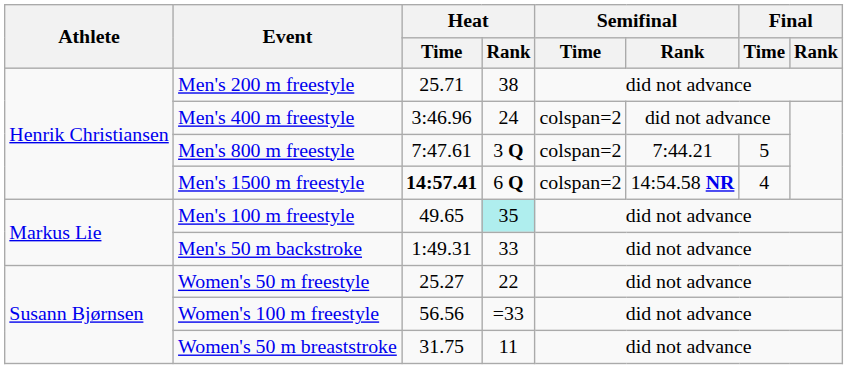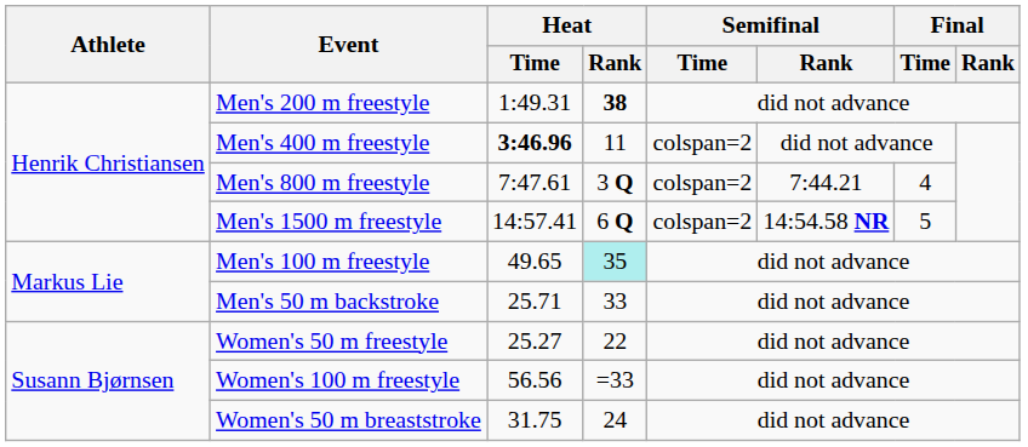Men's 200 m freestyle | Heat / Time: 25.71 -> 1:49.31
Men's 200 m freestyle | Heat / Rank: normal -> bold
Men's 400 m freestyle | Heat / Time: normal -> bold
Men's 400 m freestyle | Heat / Rank: 24 -> 11
Men's 800 m freestyle | Final / Time: 5 -> 4
Men's 1500 m freestyle | Heat / Time: bold -> normal
Men's 1500 m freestyle | Final / Time: 4 -> 5
Men's 50 m backstroke | Heat / Time: 1:49.31 -> 25.71
Women's 50 m breaststroke | Heat / Rank: 11 -> 24
